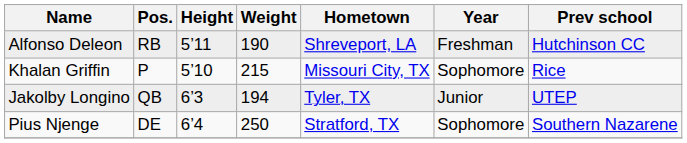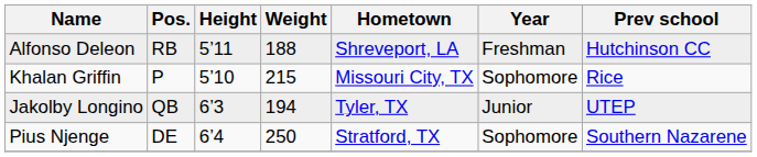Alfonso Deleon | Weight: 190 -> 188
